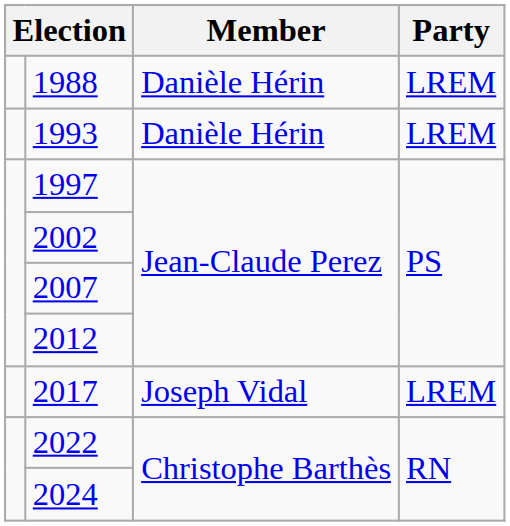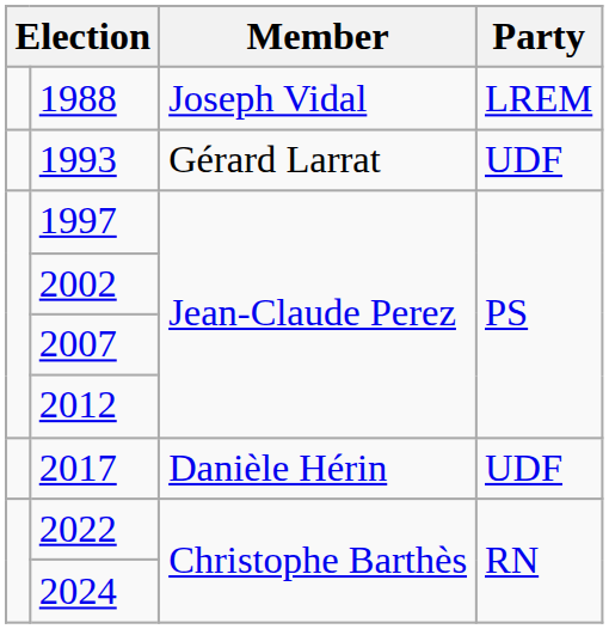1988 | Member: Danièle Hérin -> Joseph Vidal
1993 | Member: Danièle Hérin -> Gérard Larrat
1993 | Party: LREM -> UDF
2017 | Member: Joseph Vidal -> Danièle Hérin
2017 | Party: LREM -> UDF
